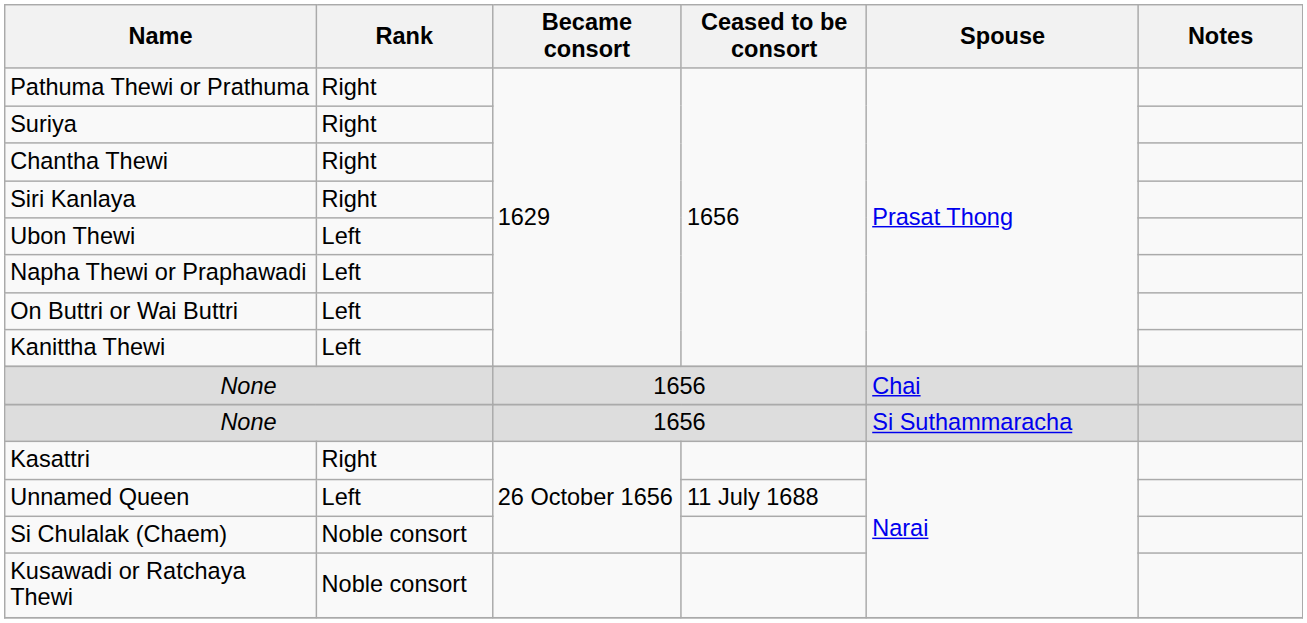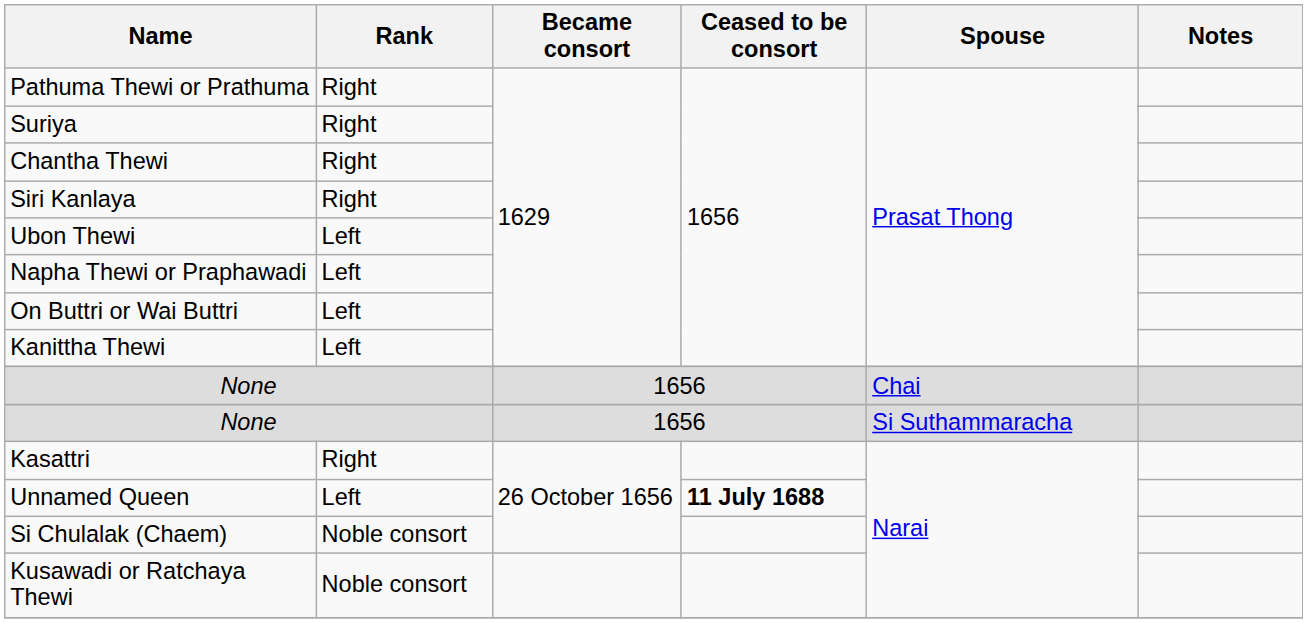Unnamed Queen | Ceased to be consort: normal -> bold
